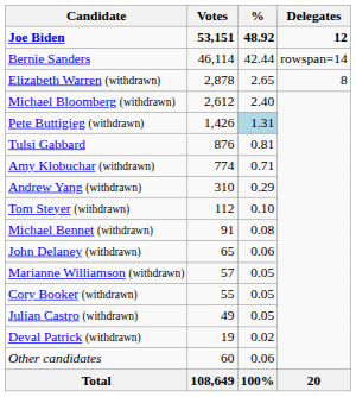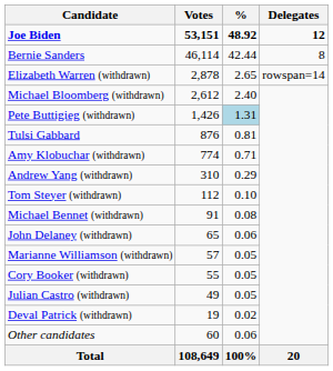Bernie Sanders | Delegates: rowspan=14 -> 8
Elizabeth Warren (withdrawn) | Delegates: 8 -> rowspan=14
